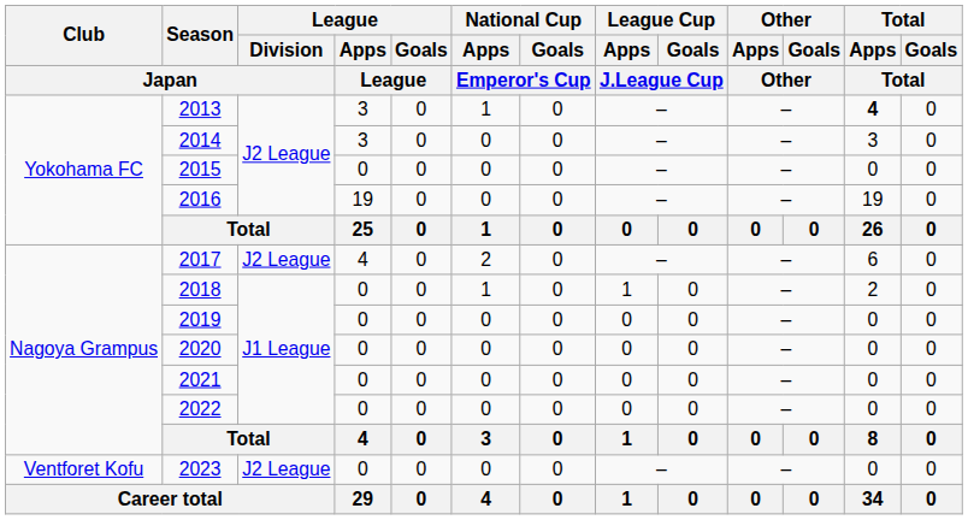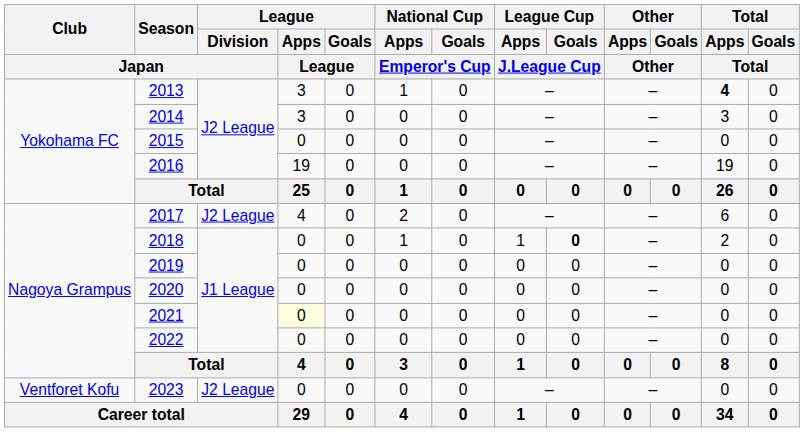2018 | League Cup / Goals / J.League Cup: normal -> bold
2021 | League / Apps / League: no background -> lightyellow background
